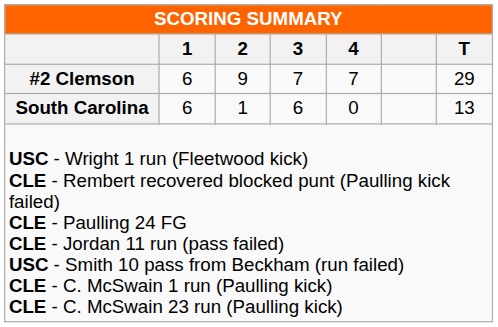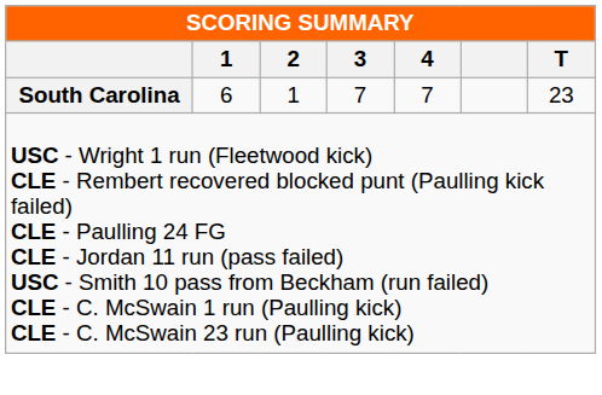- row: #2 Clemson | 6 | 9 | 7 | 7 | 29
South Carolina | 3: 6 -> 7
South Carolina | 4: 0 -> 7
South Carolina | T: 13 -> 23
